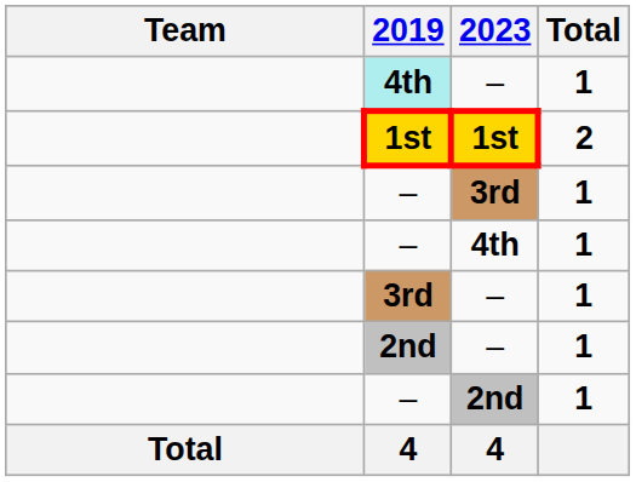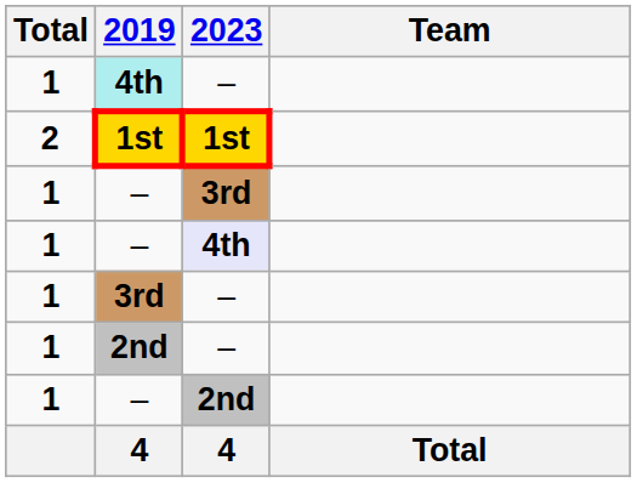columns swapped: Team <-> Total
row 5 | 2023: no background -> lavender background
